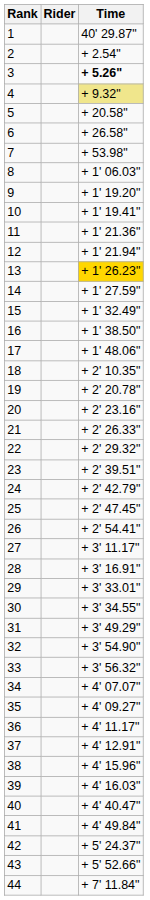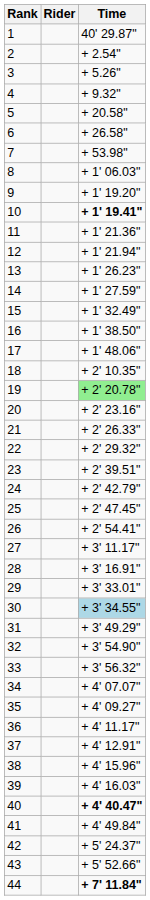3 | Time: bold -> normal
4 | Time: khaki background -> no background
10 | Time: normal -> bold
13 | Time: gold background -> no background
19 | Time: no background -> lightgreen background
30 | Time: no background -> lightblue background
40 | Time: normal -> bold
44 | Time: normal -> bold
